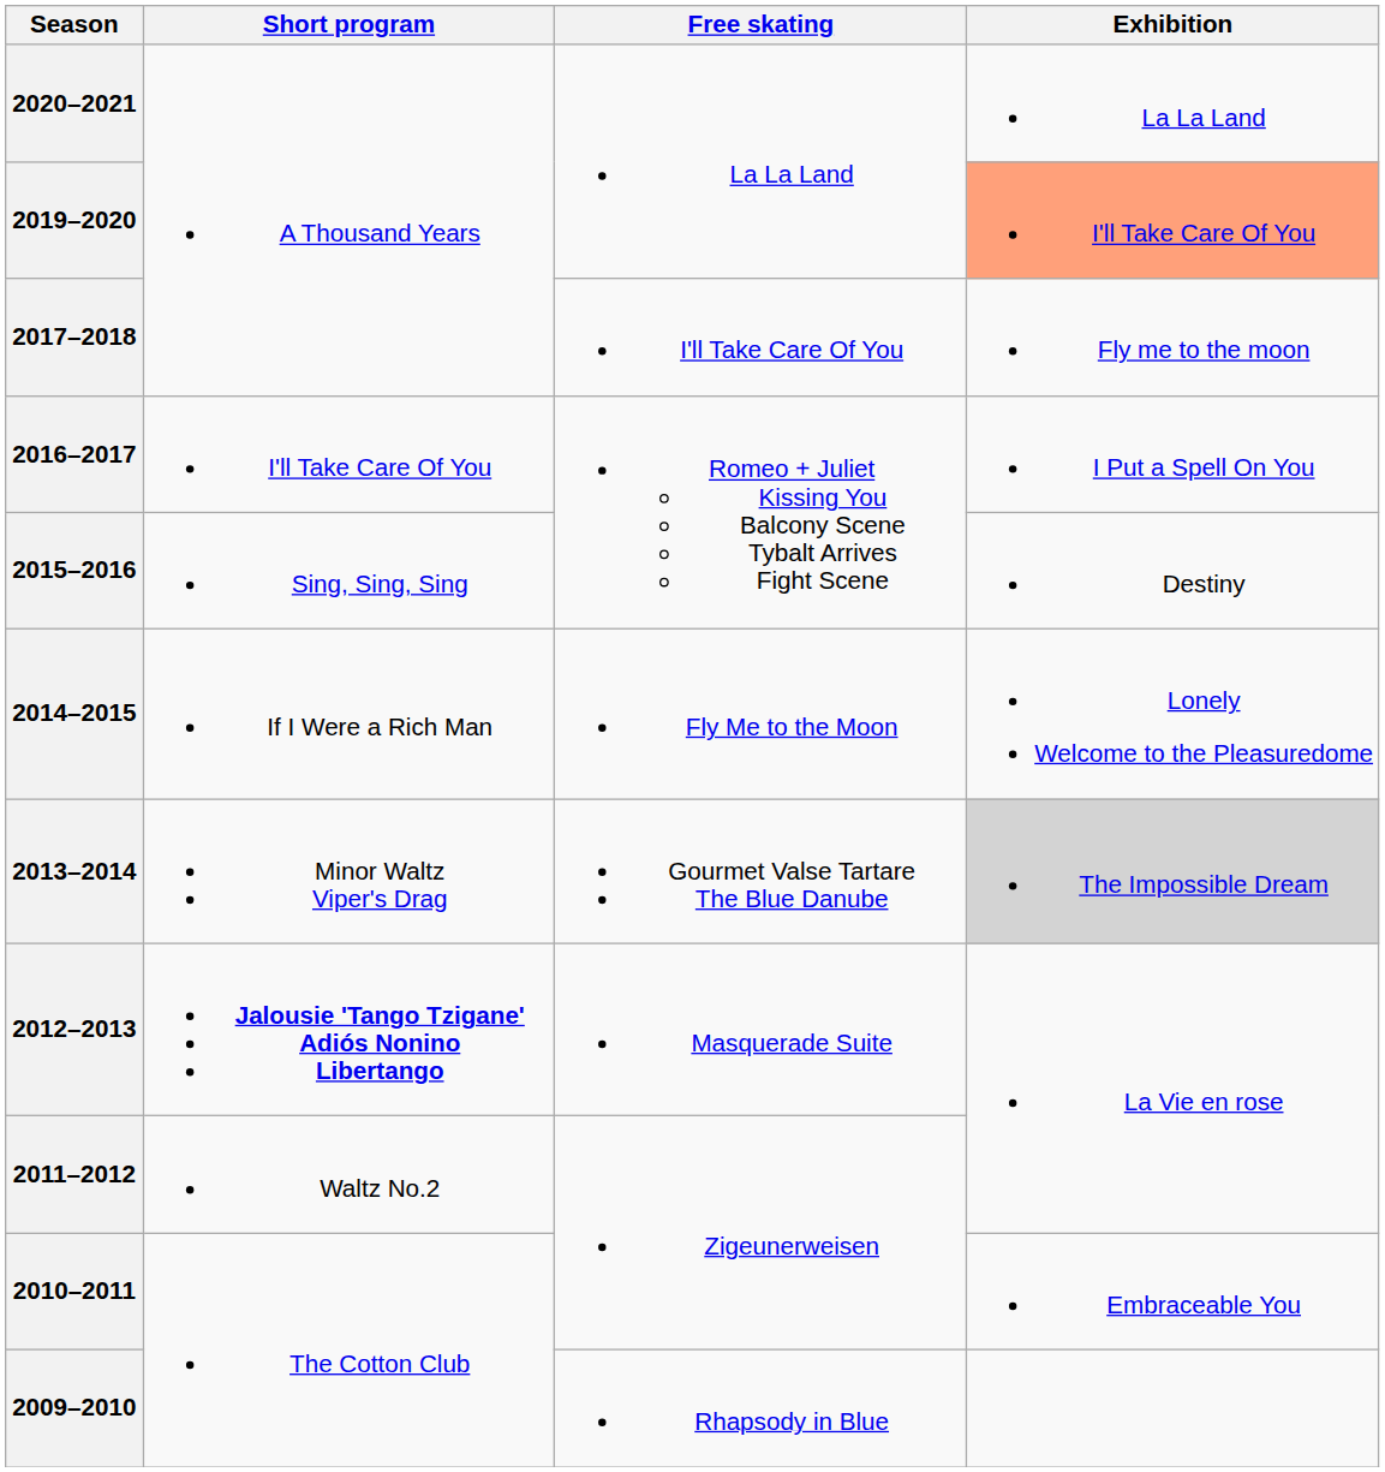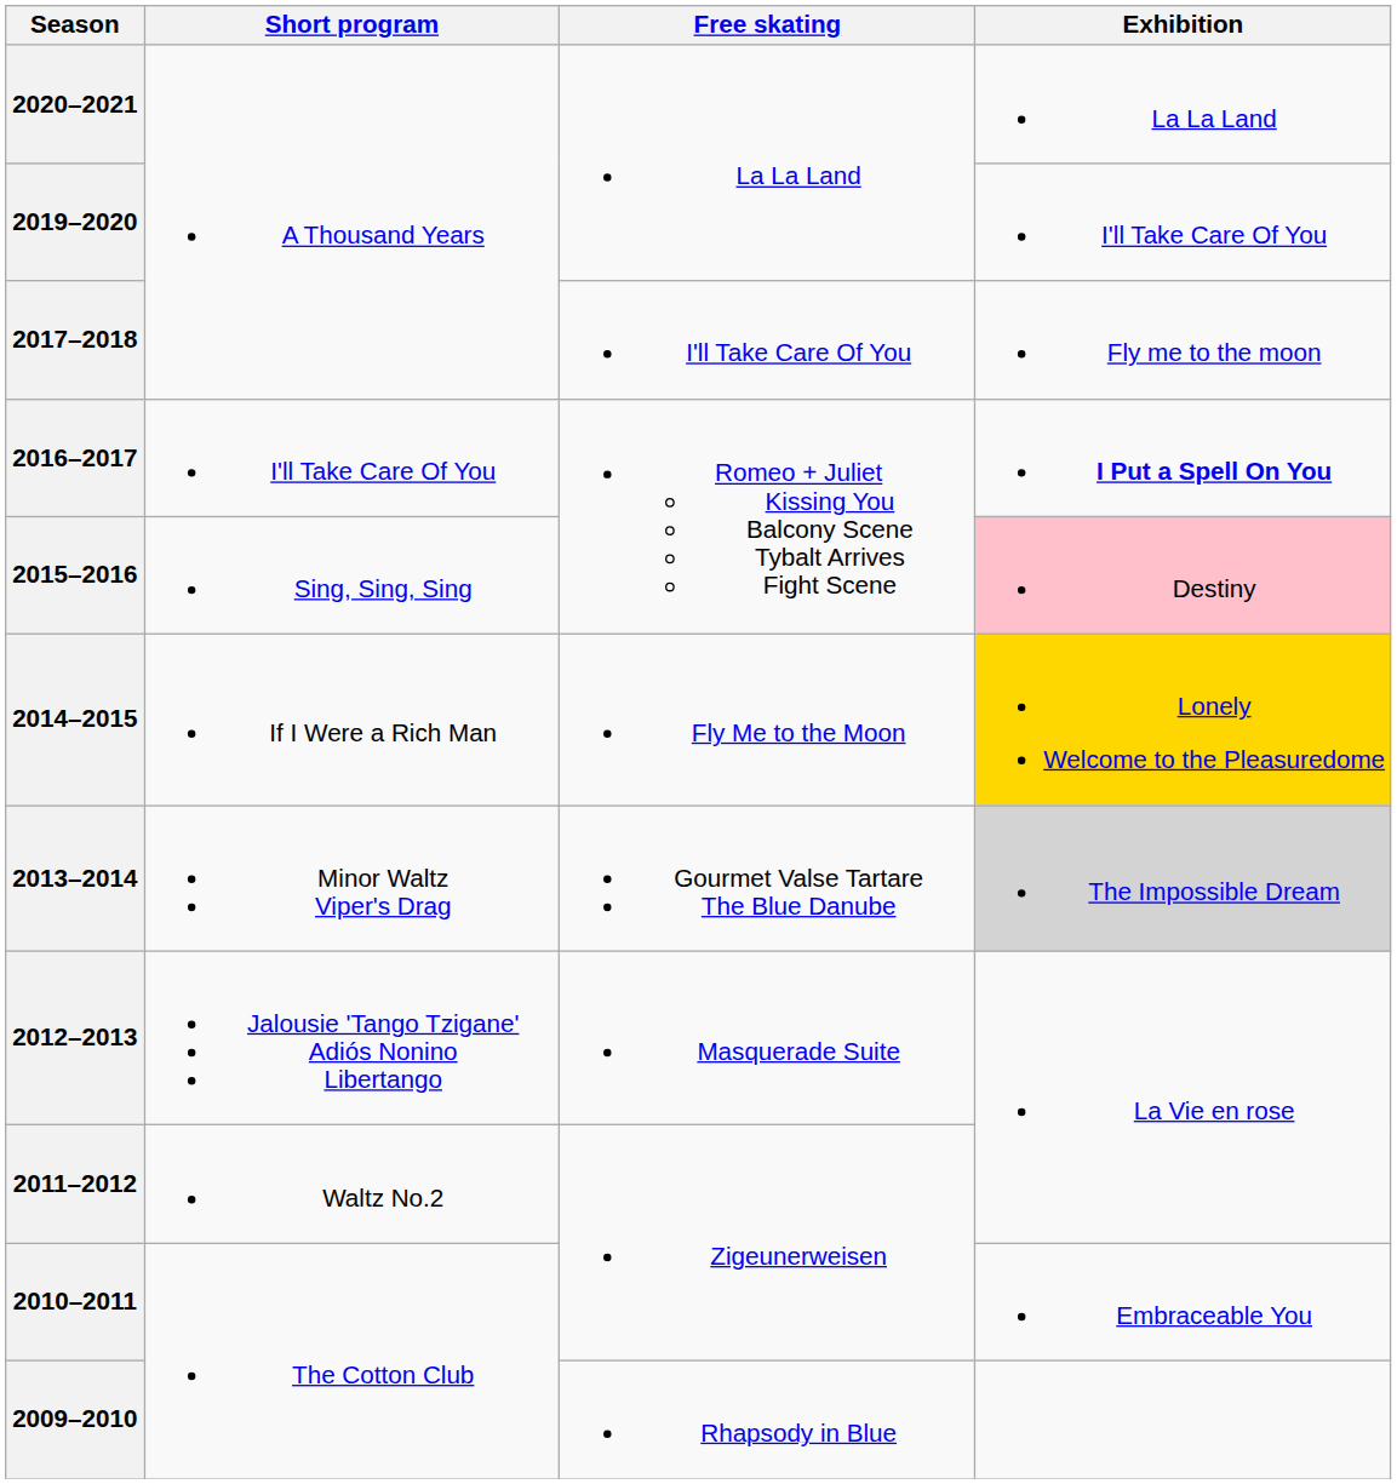2019–2020 | Exhibition: lightsalmon background -> no background
2016–2017 | Exhibition: normal -> bold
2015–2016 | Exhibition: no background -> pink background
2014–2015 | Exhibition: no background -> gold background
2012–2013 | Short program: bold -> normal
